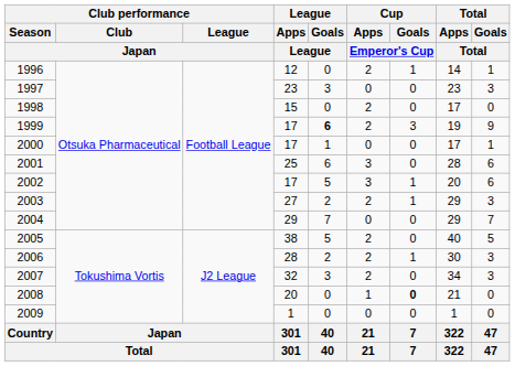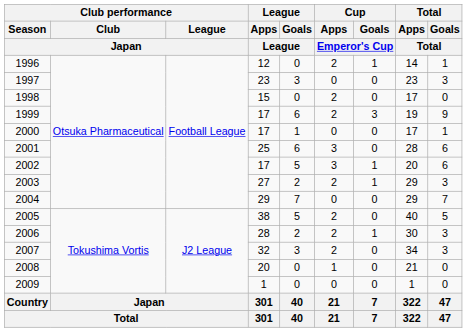1999 | League / Goals / League: bold -> normal
2008 | Cup / Goals / Emperor's Cup: bold -> normal
